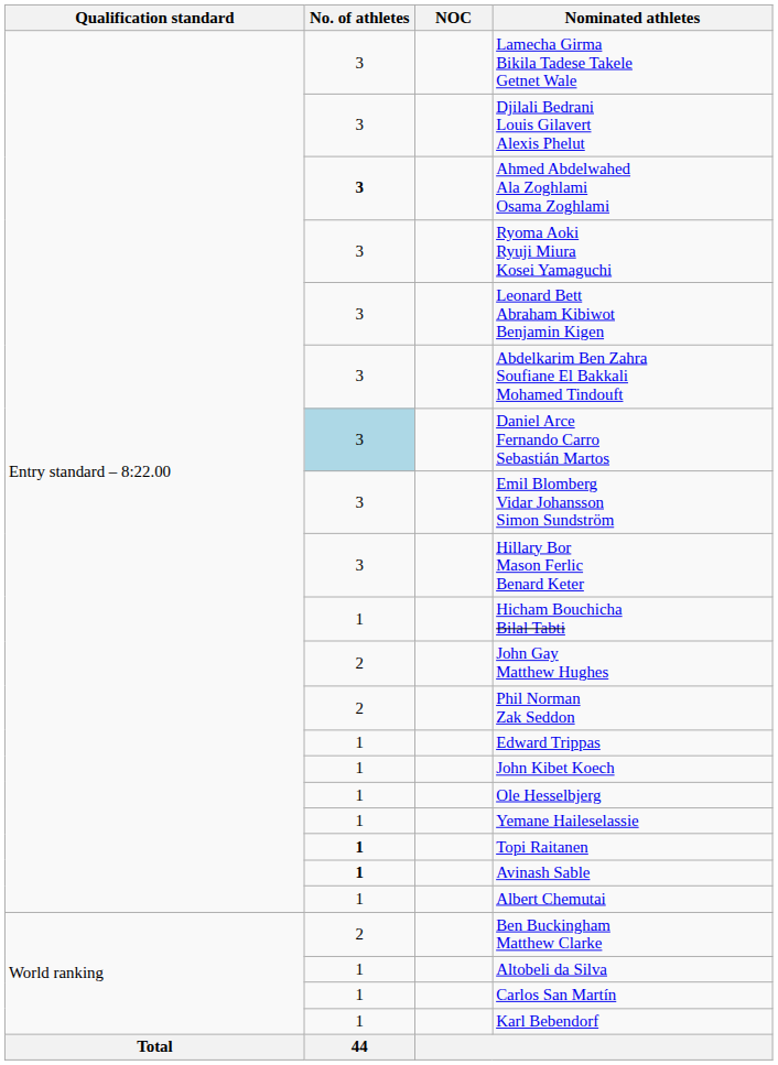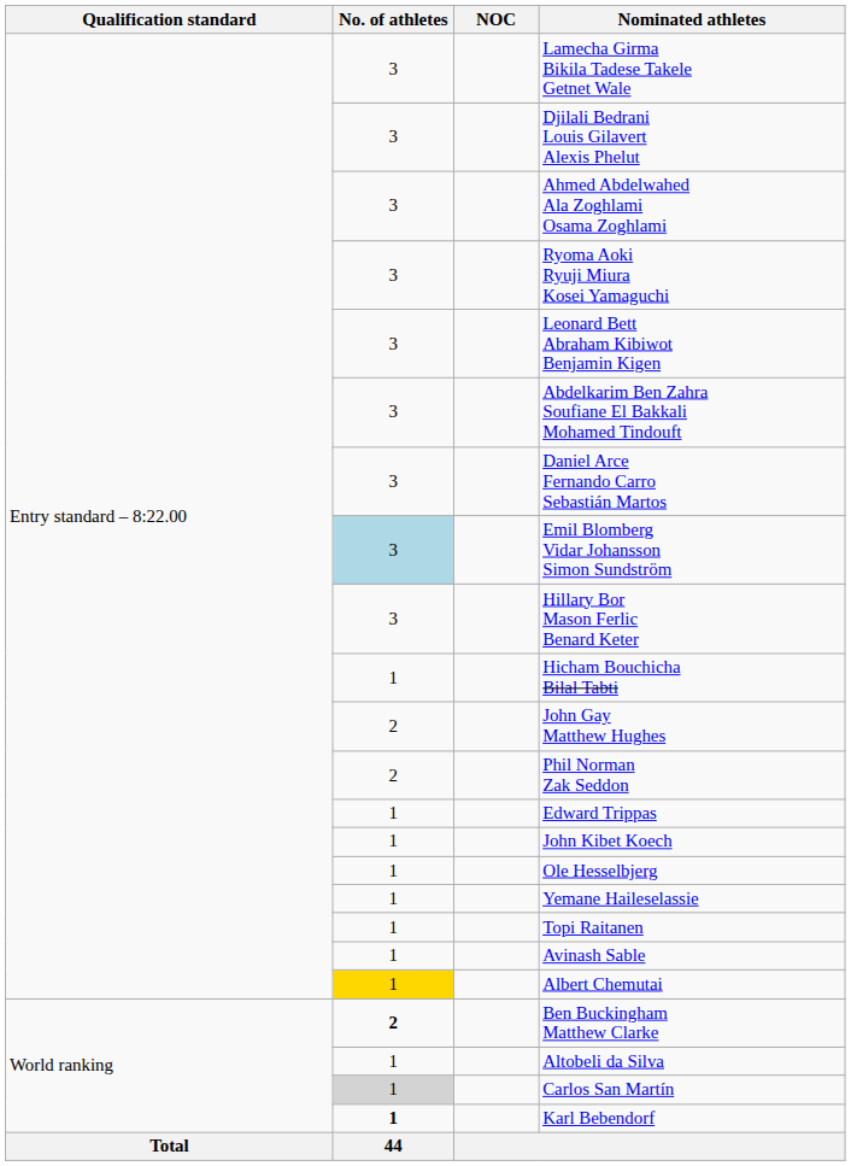Ahmed Abdelwahed Ala Zoghlami Osama Zoghlami | No. of athletes: bold -> normal
Daniel Arce Fernando Carro Sebastián Martos | No. of athletes: lightblue background -> no background
Emil Blomberg Vidar Johansson Simon Sundström | No. of athletes: no background -> lightblue background
Topi Raitanen | No. of athletes: bold -> normal
Avinash Sable | No. of athletes: bold -> normal
Albert Chemutai | No. of athletes: no background -> gold background
Ben Buckingham Matthew Clarke | No. of athletes: normal -> bold
Carlos San Martín | No. of athletes: no background -> lightgrey background
Karl Bebendorf | No. of athletes: normal -> bold
